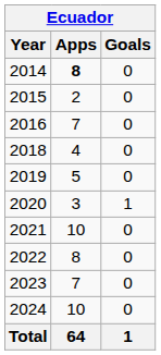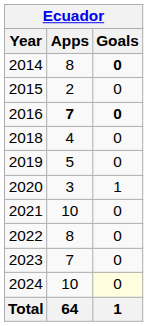2014 | Apps: bold -> normal
2014 | Goals: normal -> bold
2016 | Apps: normal -> bold
2016 | Goals: normal -> bold
2024 | Goals: no background -> lightyellow background
